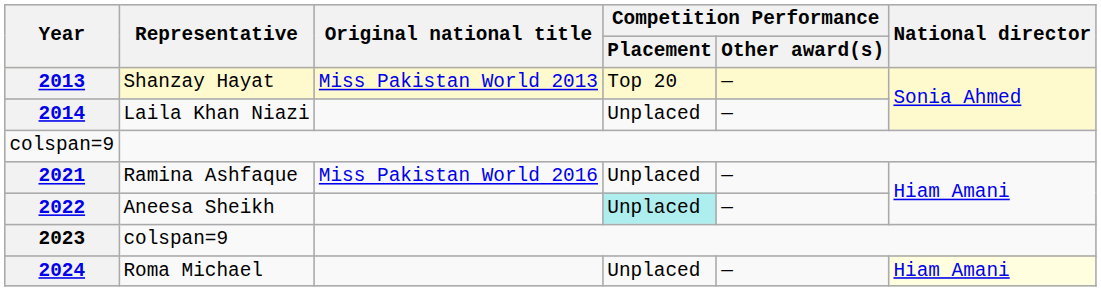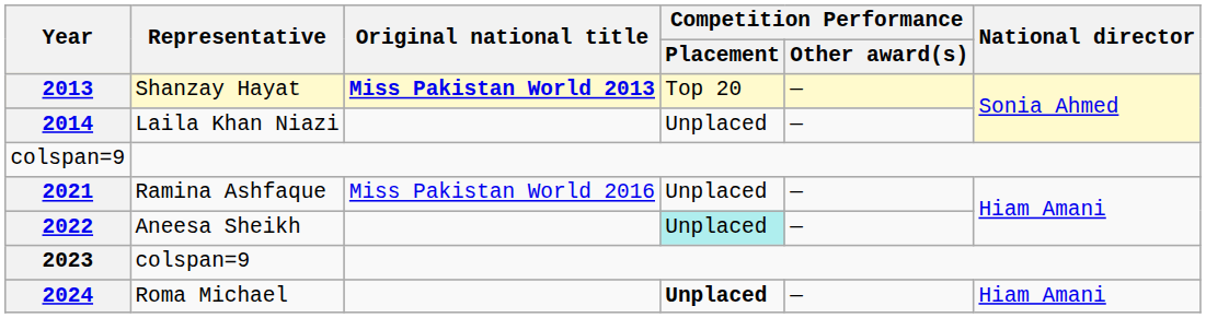Shanzay Hayat | Original national title: normal -> bold
Roma Michael | Competition Performance / Placement: normal -> bold
Roma Michael | National director: lightyellow background -> no background
